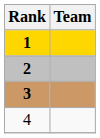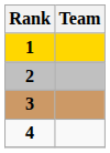4 | Rank: normal -> bold
